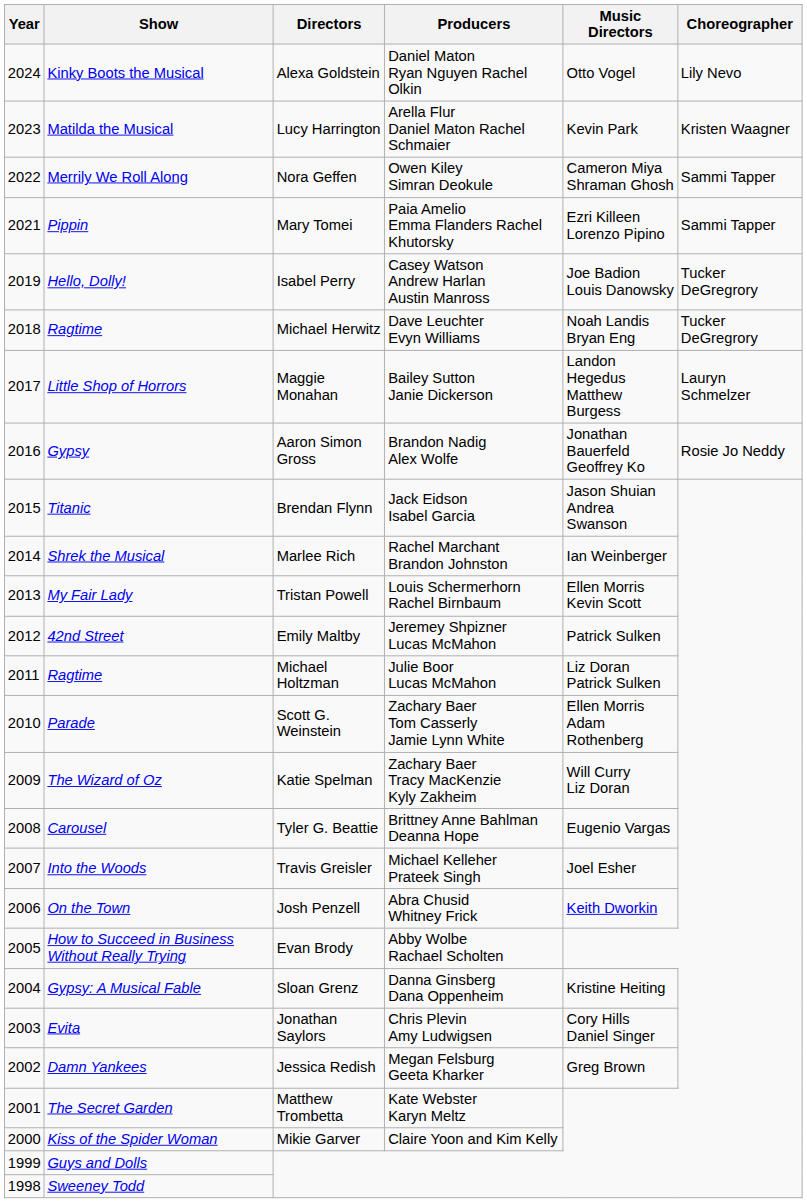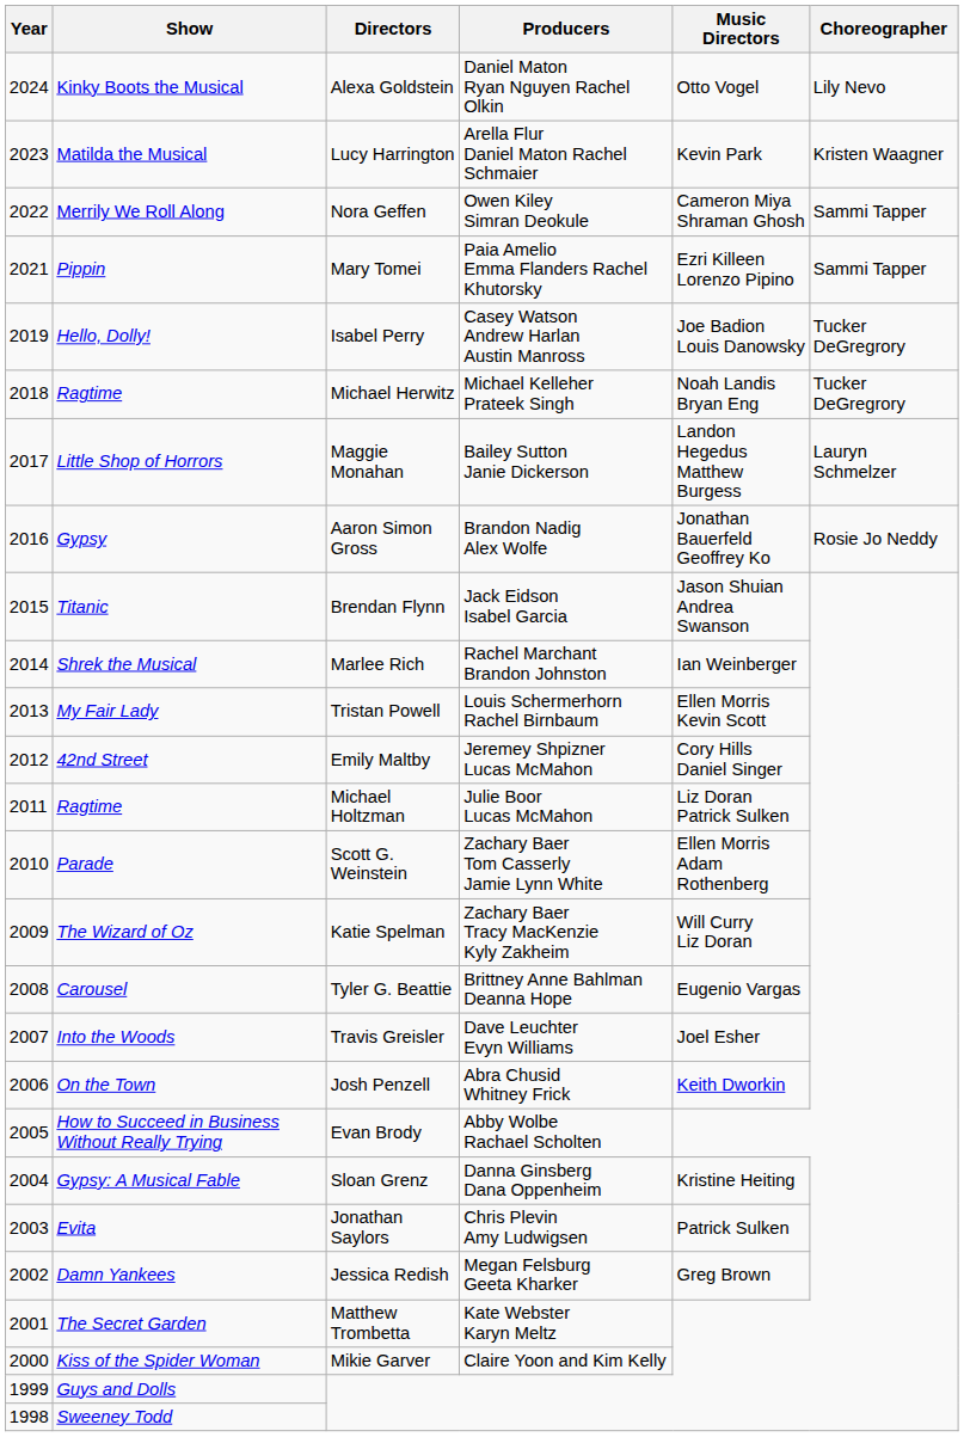Ragtime / Michael Herwitz | Producers: Dave Leuchter Evyn Williams -> Michael Kelleher Prateek Singh
42nd Street | Music Directors: Patrick Sulken -> Cory Hills Daniel Singer
Into the Woods | Producers: Michael Kelleher Prateek Singh -> Dave Leuchter Evyn Williams
Evita | Music Directors: Cory Hills Daniel Singer -> Patrick Sulken
